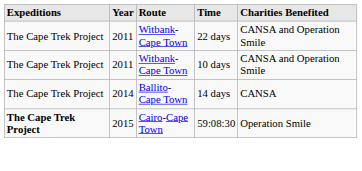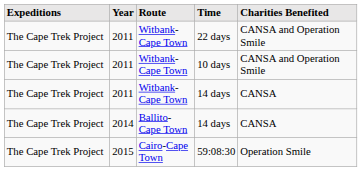+ row: The Cape Trek Project | 2011 | Witbank-Cape Town | 14 days | CANSA
59:08:30 | Expeditions: bold -> normal
